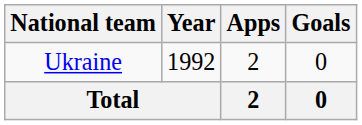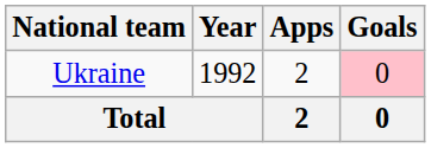Ukraine | Goals: no background -> pink background
